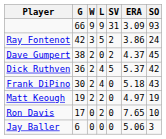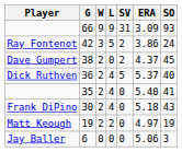36 | SO: 42 -> 40
+ row: 35 | 2 | 4 | 0 | 5.40 | 41
- row: Ron Davis | 17 | 0 | 2 | 0 | 7.65 | 10
